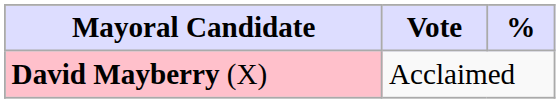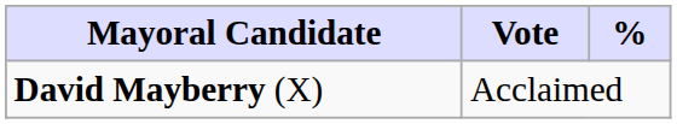David Mayberry (X) | Mayoral Candidate: pink background -> no background
